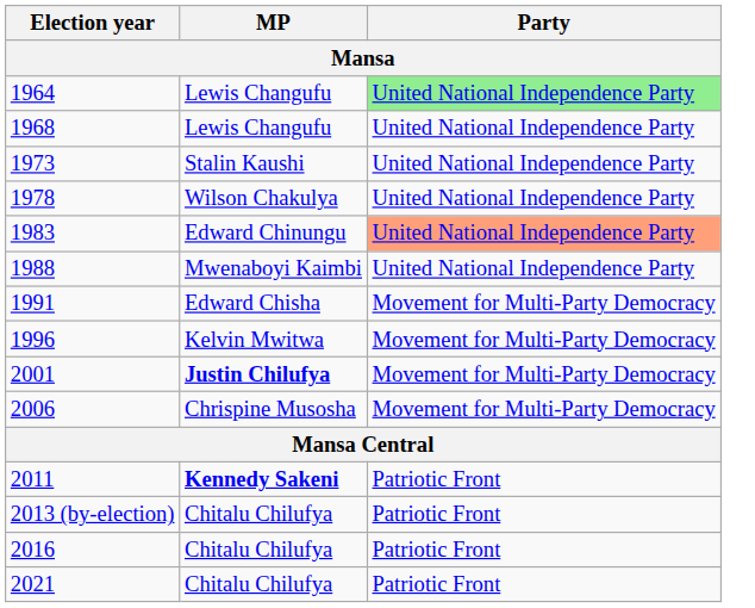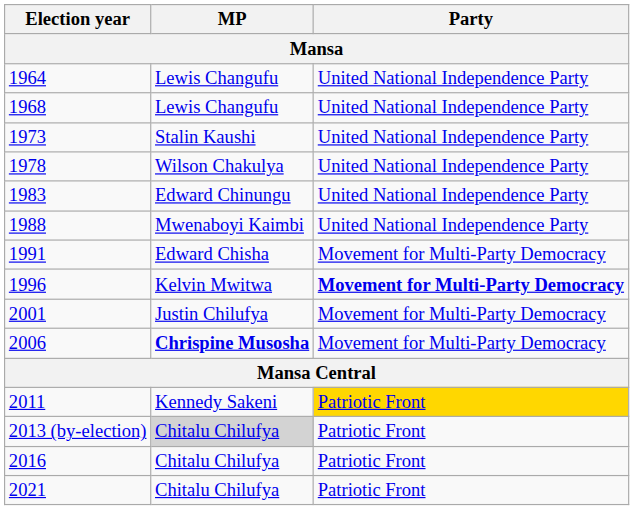1964 | Party: lightgreen background -> no background
1983 | Party: lightsalmon background -> no background
1996 | Party: normal -> bold
2001 | MP: bold -> normal
2006 | MP: normal -> bold
2011 | MP: bold -> normal
2011 | Party: no background -> gold background
2013 (by-election) | MP: no background -> lightgrey background
